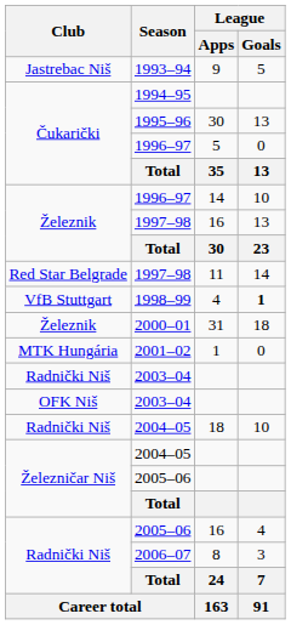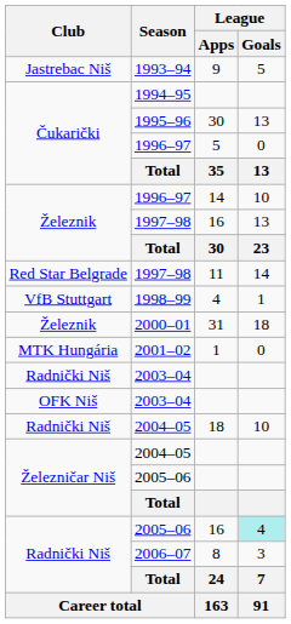1998–99 | League / Goals: bold -> normal
Radnički Niš / 2005–06 | League / Goals: no background -> paleturquoise background
